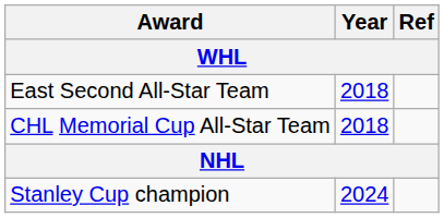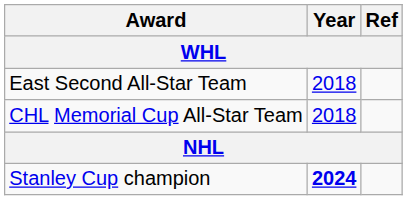Stanley Cup champion | Year / WHL: normal -> bold
